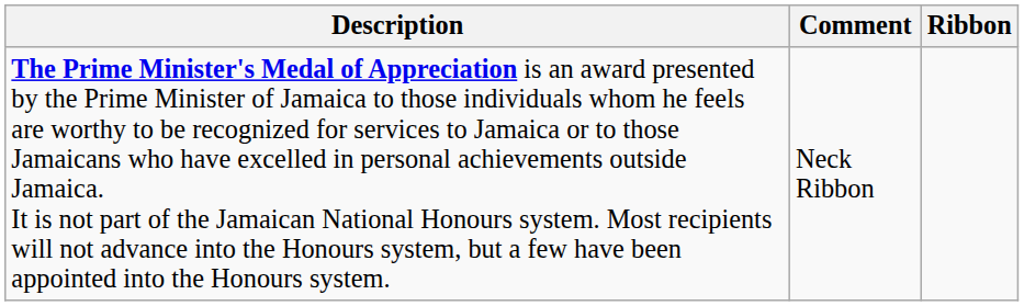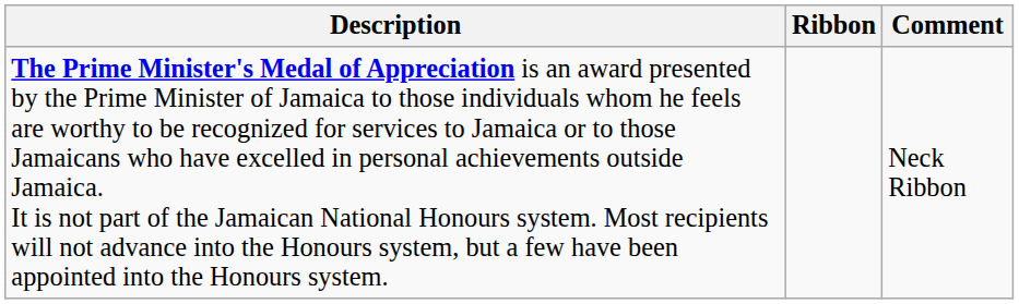columns swapped: Ribbon <-> Comment
